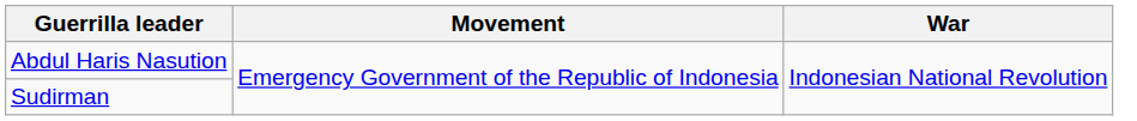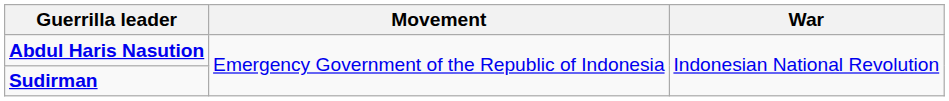Abdul Haris Nasution | Guerrilla leader: normal -> bold
Sudirman | Guerrilla leader: normal -> bold
